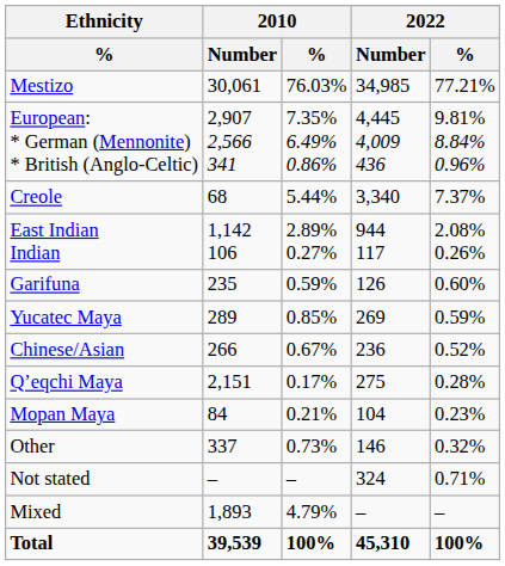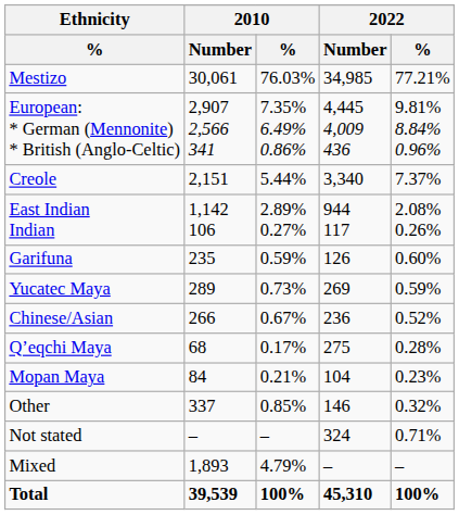Creole | 2010 / Number: 68 -> 2,151
Yucatec Maya | 2010 / %: 0.85% -> 0.73%
Qʼeqchi Maya | 2010 / Number: 2,151 -> 68
Other | 2010 / %: 0.73% -> 0.85%
